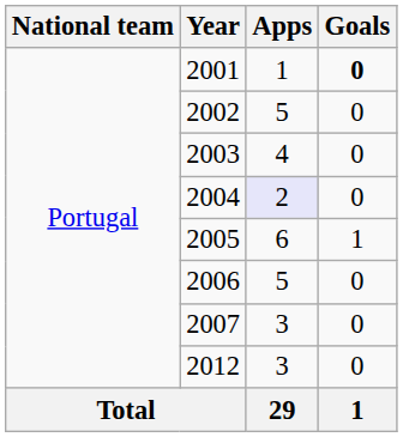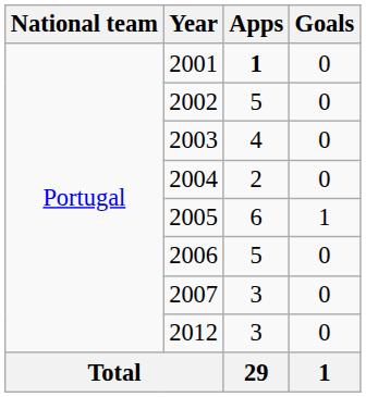2001 | Apps: normal -> bold
2001 | Goals: bold -> normal
2004 | Apps: lavender background -> no background
